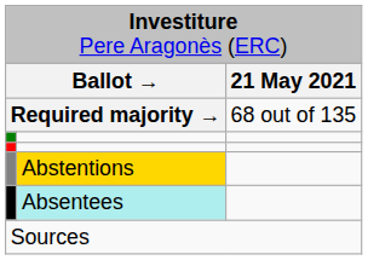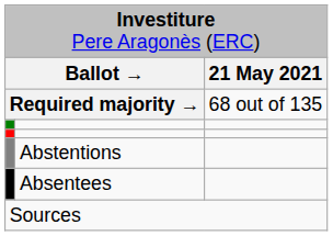Abstentions | column 2: gold background -> no background
Absentees | column 2: paleturquoise background -> no background
